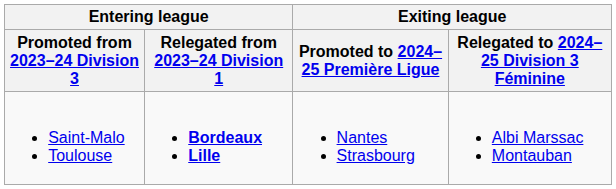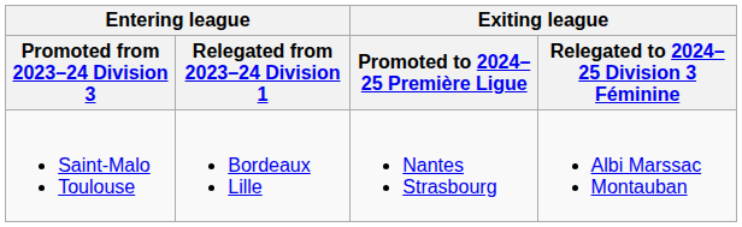Saint-Malo Toulouse | Entering league / Relegated from 2023–24 Division 1: bold -> normal
